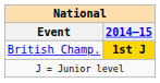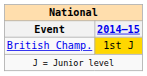British Champ. | 2014–15: bold -> normal
